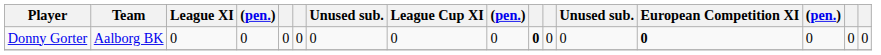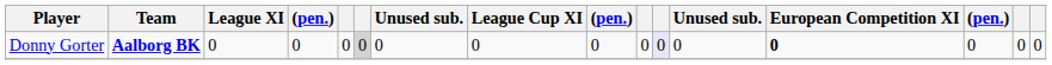Donny Gorter | Team: normal -> bold
Donny Gorter | column 6: no background -> lightgrey background
Donny Gorter | column 10: bold -> normal
Donny Gorter | column 11: no background -> lavender background
